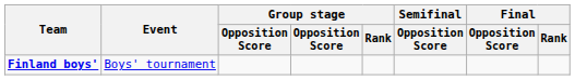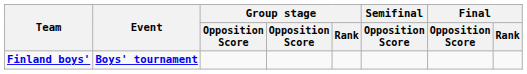Finland boys' | Event: normal -> bold
